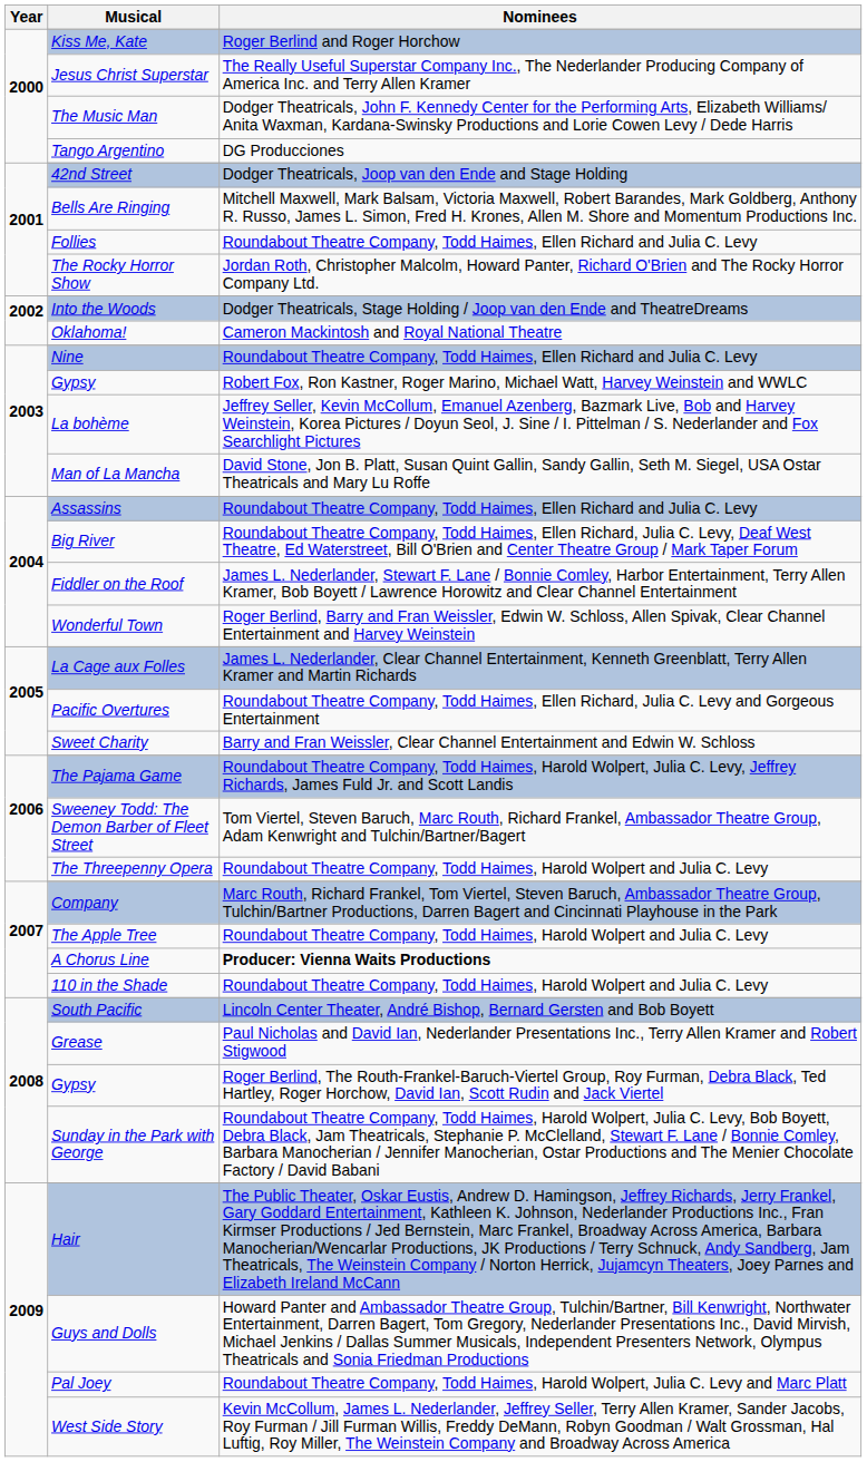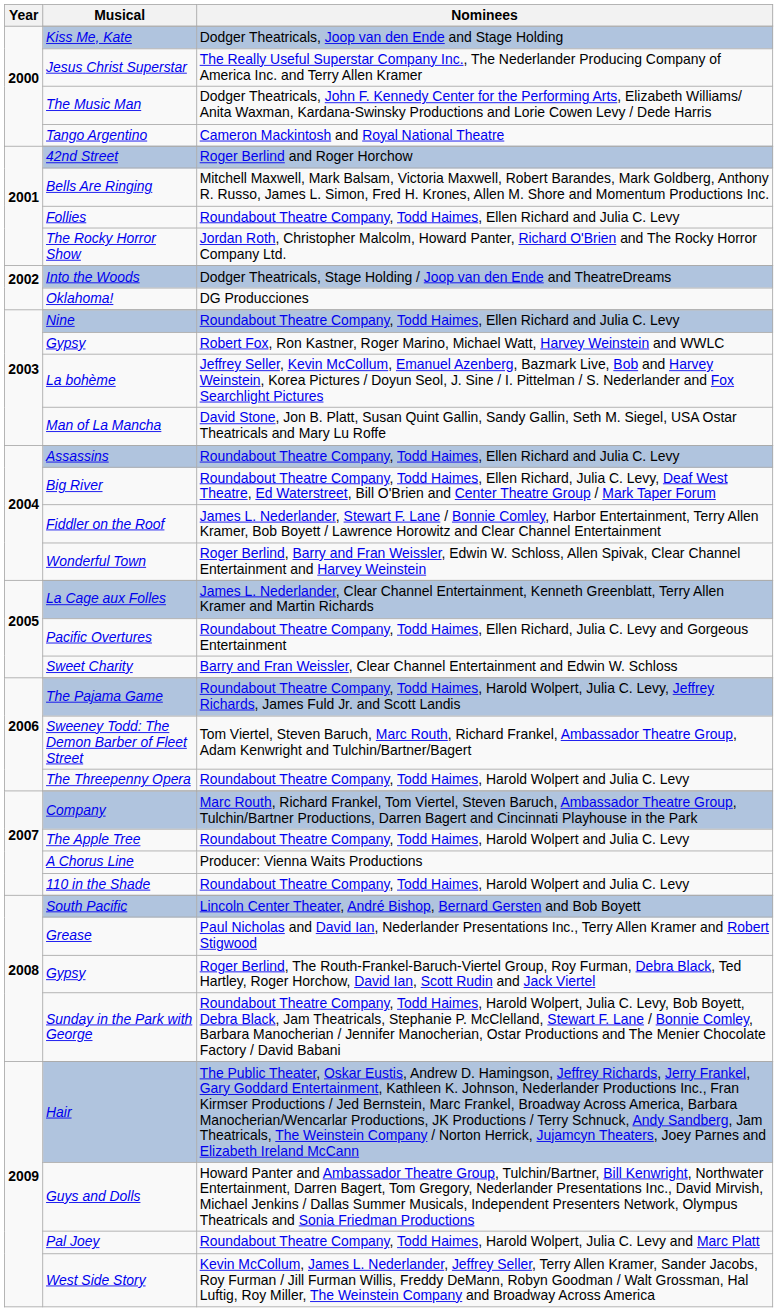Kiss Me, Kate | Nominees: Roger Berlind and Roger Horchow -> Dodger Theatricals, Joop van den Ende and Stage Holding
Tango Argentino | Nominees: DG Producciones -> Cameron Mackintosh and Royal National Theatre
42nd Street | Nominees: Dodger Theatricals, Joop van den Ende and Stage Holding -> Roger Berlind and Roger Horchow
Oklahoma! | Nominees: Cameron Mackintosh and Royal National Theatre -> DG Producciones
A Chorus Line | Nominees: bold -> normal
